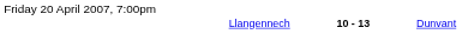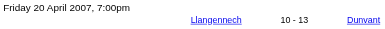Llangennech | column 2: bold -> normal
